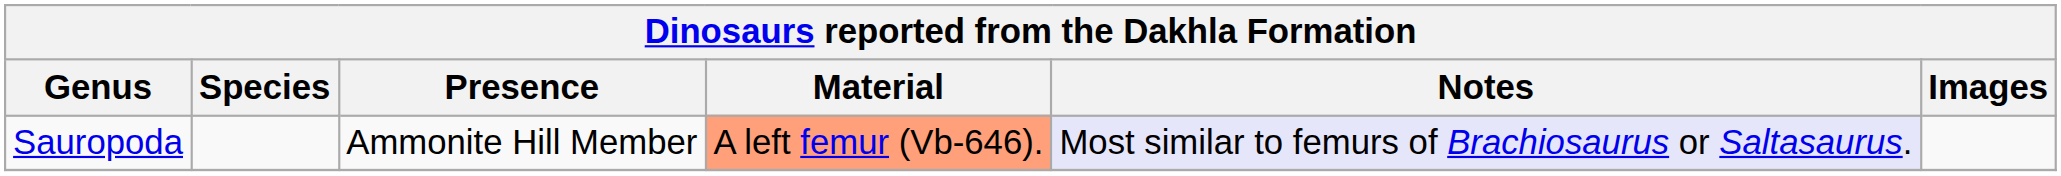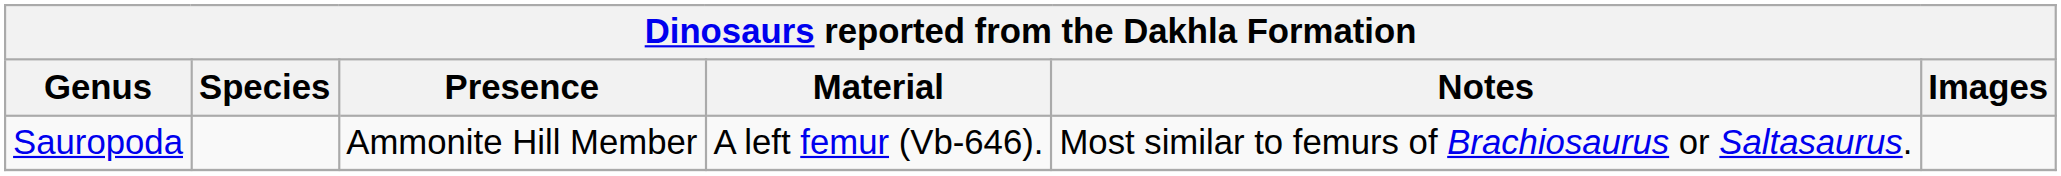Sauropoda | Material: lightsalmon background -> no background
Sauropoda | Notes: lavender background -> no background
